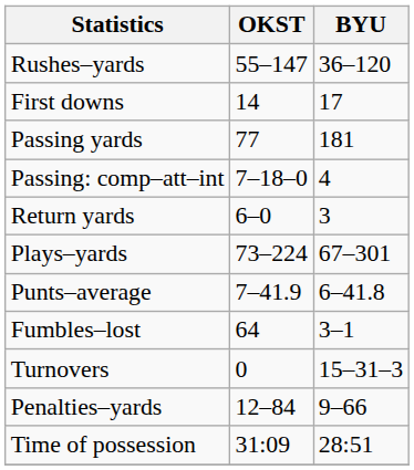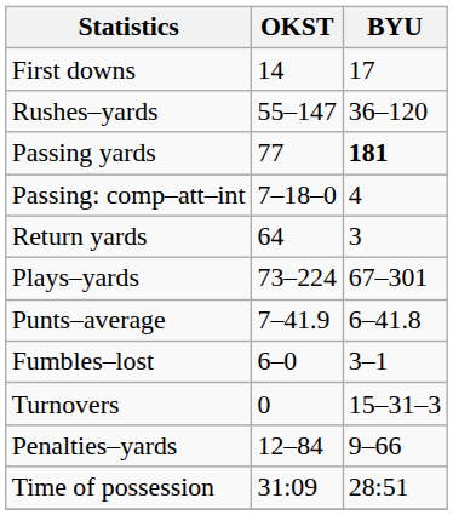rows swapped: First downs <-> Rushes–yards
Passing yards | BYU: normal -> bold
Return yards | OKST: 6–0 -> 64
Fumbles–lost | OKST: 64 -> 6–0
